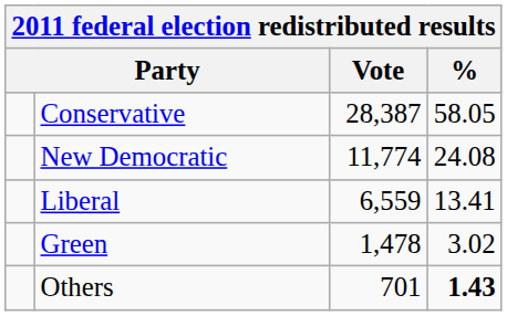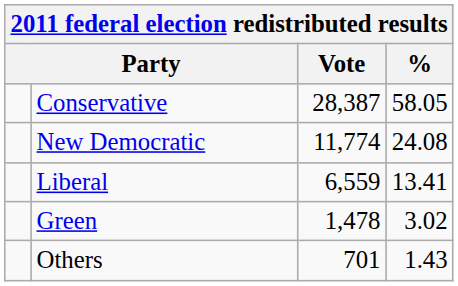Others | %: bold -> normal
